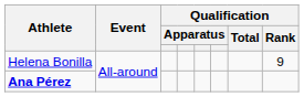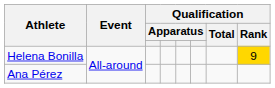row 4 | Qualification / Rank: no background -> gold background
row 5 | Athlete: bold -> normal
